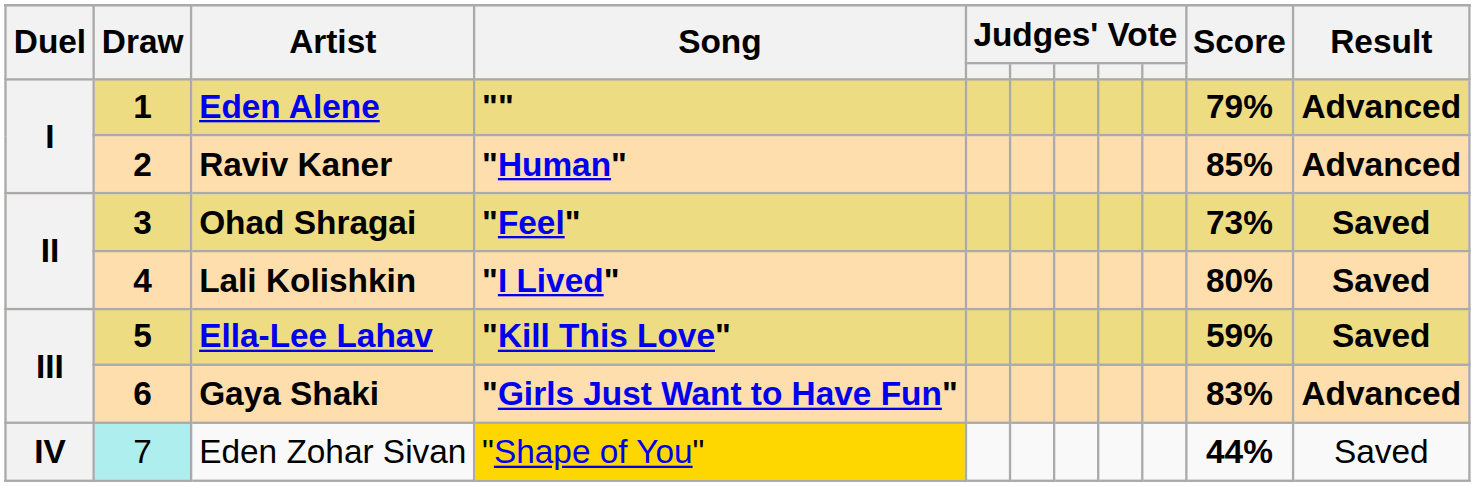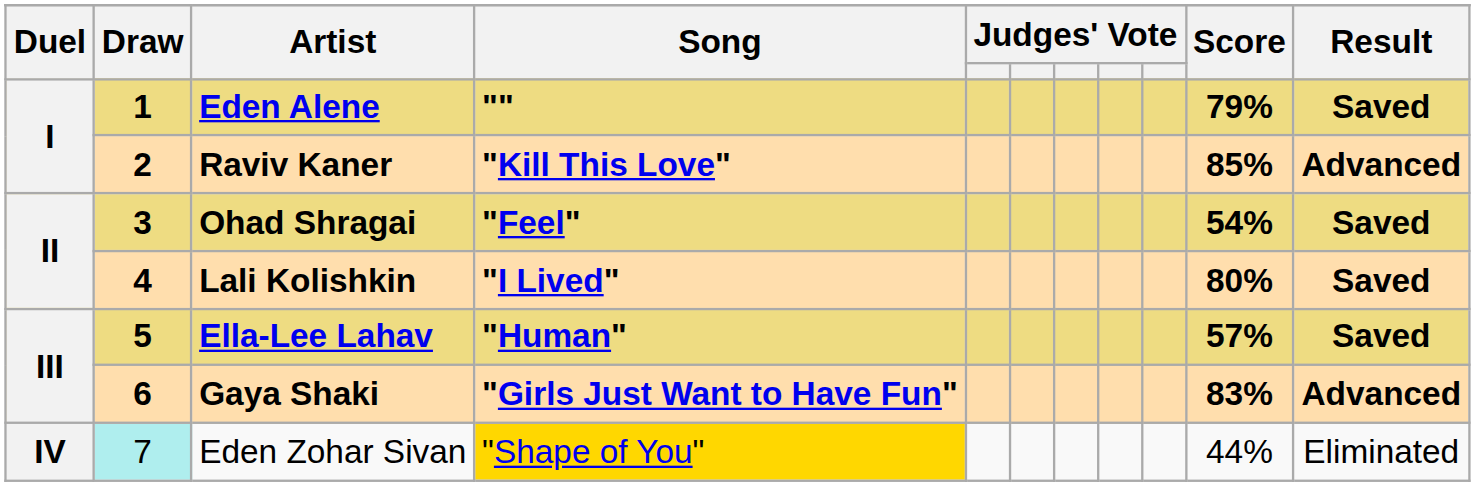Eden Alene | Result: Advanced -> Saved
Raviv Kaner | Song: "Human" -> "Kill This Love"
Ohad Shragai | Score: 73% -> 54%
Ella-Lee Lahav | Song: "Kill This Love" -> "Human"
Ella-Lee Lahav | Score: 59% -> 57%
Eden Zohar Sivan | Score: bold -> normal
Eden Zohar Sivan | Result: Saved -> Eliminated
